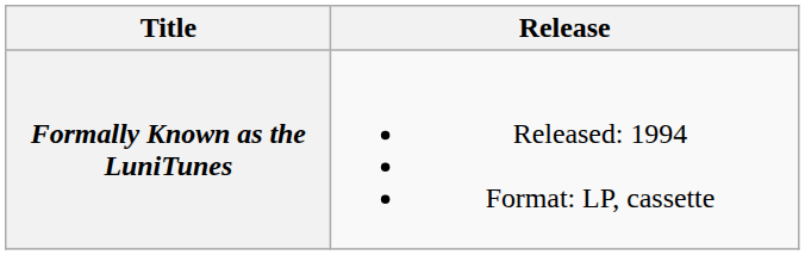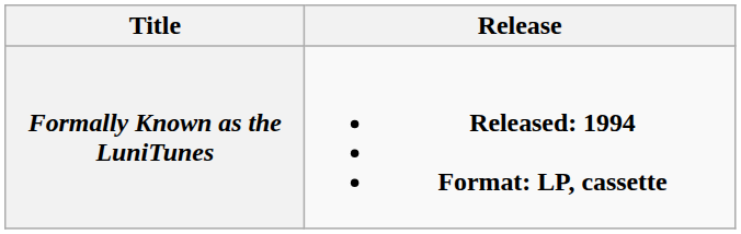Formally Known as the LuniTunes | Release: normal -> bold
